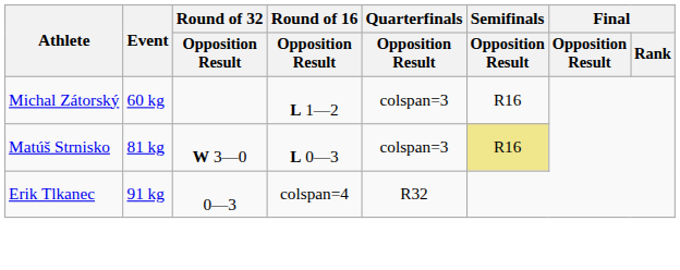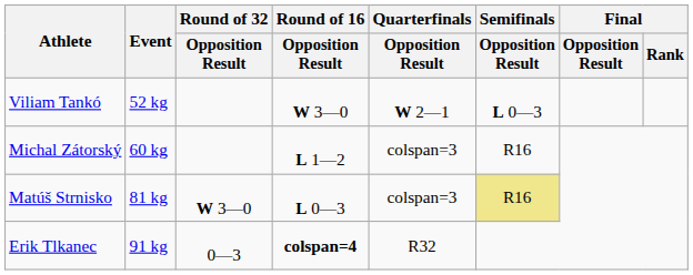+ row: Viliam Tankó | 52 kg | W 3—0 | W 2—1 | L 0—3
Erik Tlkanec | Round of 16 / Opposition Result: normal -> bold
